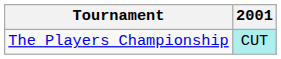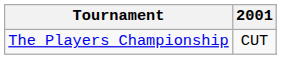The Players Championship | 2001: paleturquoise background -> no background
